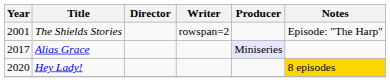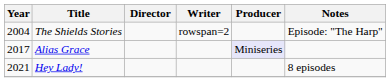The Shields Stories | Year: 2001 -> 2004
Hey Lady! | Year: 2020 -> 2021
Hey Lady! | Notes: gold background -> no background
